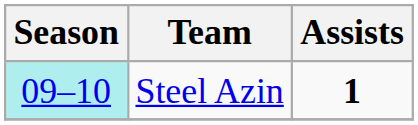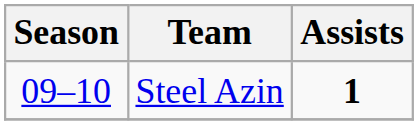Steel Azin | Season: paleturquoise background -> no background
